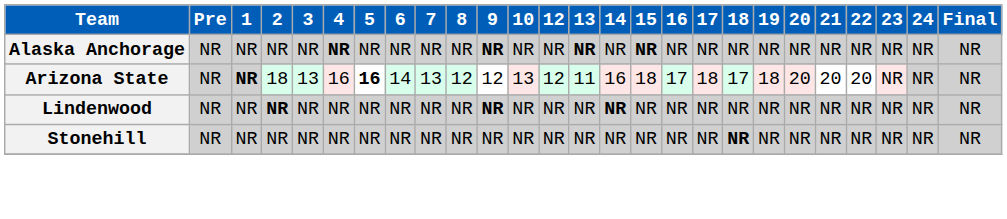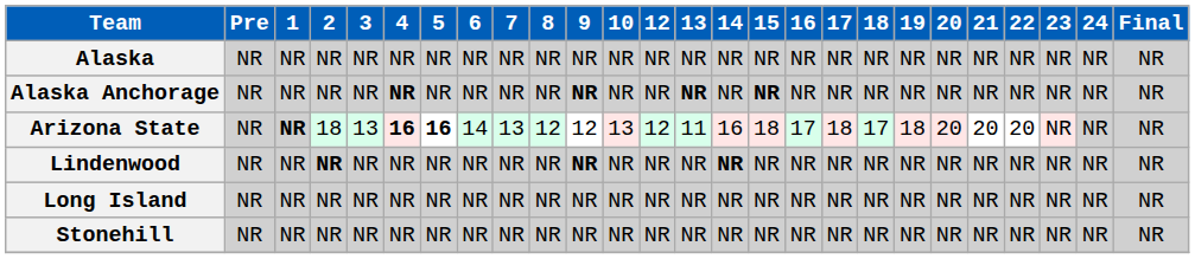+ row: Alaska | NR | NR | NR | NR | NR | NR | NR | NR | NR | NR | NR | NR | NR | NR | NR | NR | NR | NR | NR | NR | NR | NR | NR | NR | NR
Arizona State | 4: normal -> bold
+ row: Long Island | NR | NR | NR | NR | NR | NR | NR | NR | NR | NR | NR | NR | NR | NR | NR | NR | NR | NR | NR | NR | NR | NR | NR | NR | NR
Stonehill | 18: bold -> normal
